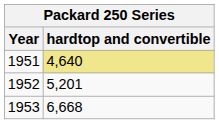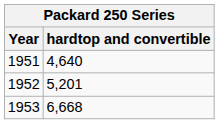1951 | hardtop and convertible: khaki background -> no background
